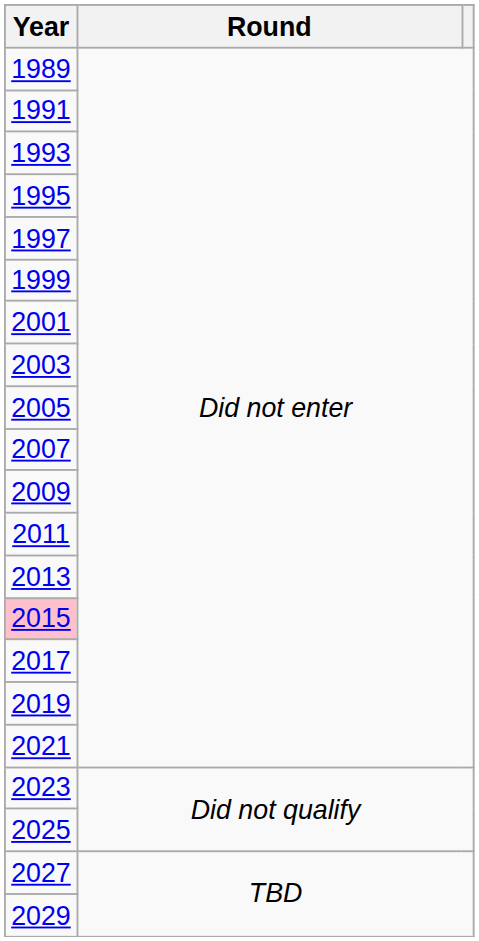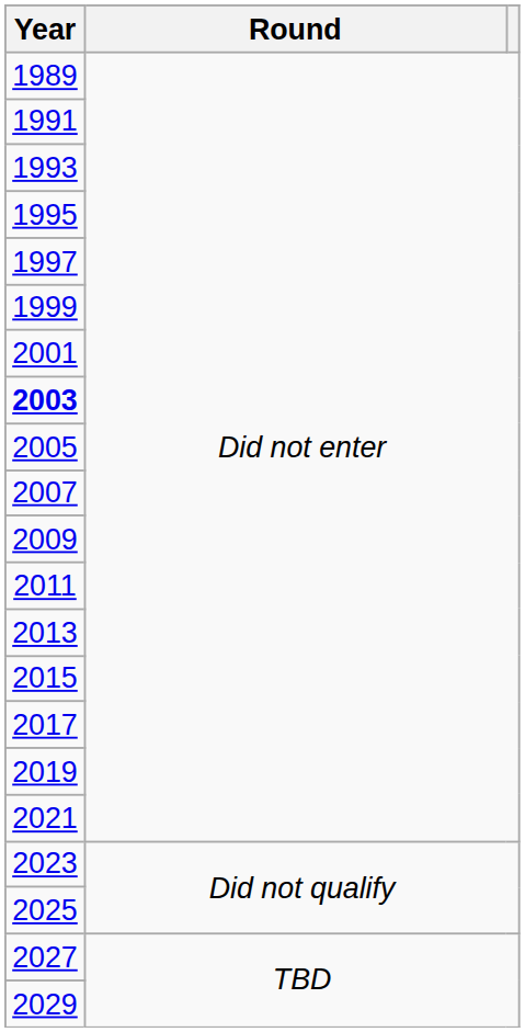2003 | Year: normal -> bold
2015 | Year: pink background -> no background
